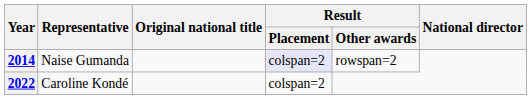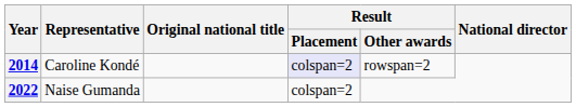2014 | Representative: Naise Gumanda -> Caroline Kondé
2022 | Representative: Caroline Kondé -> Naise Gumanda
